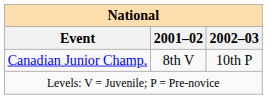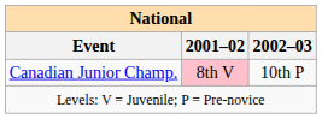Canadian Junior Champ. | 2001–02: no background -> pink background
